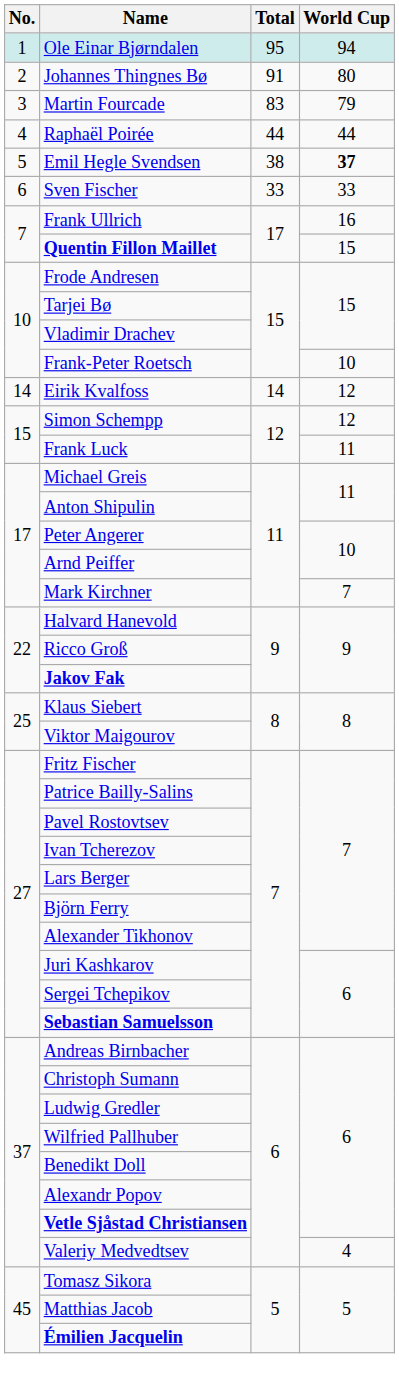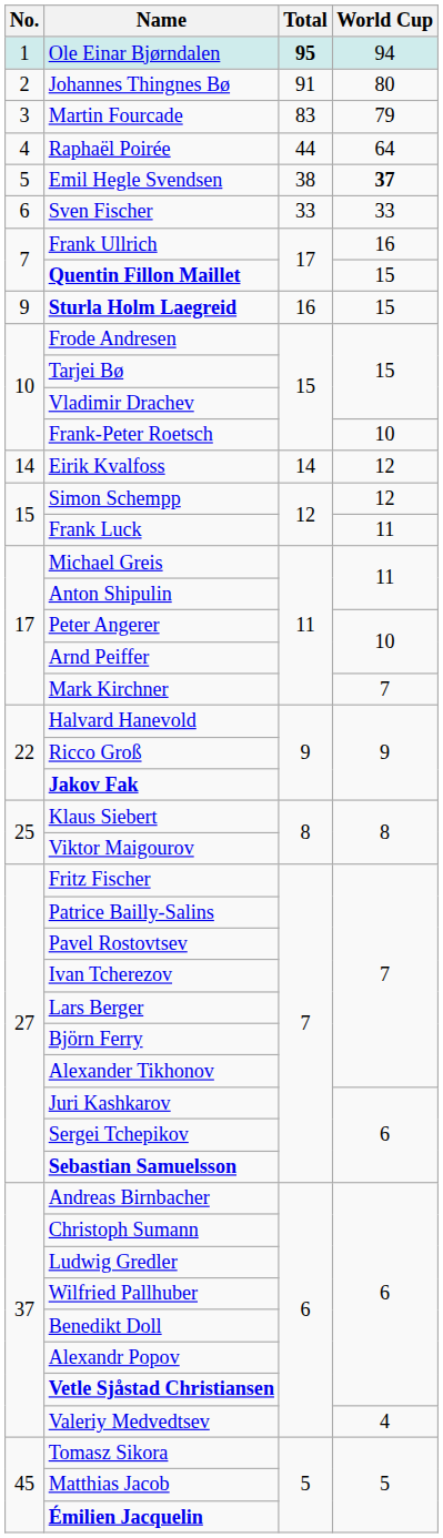Ole Einar Bjørndalen | Total: normal -> bold
Raphaël Poirée | World Cup: 44 -> 64
+ row: 9 | Sturla Holm Laegreid | 16 | 15
